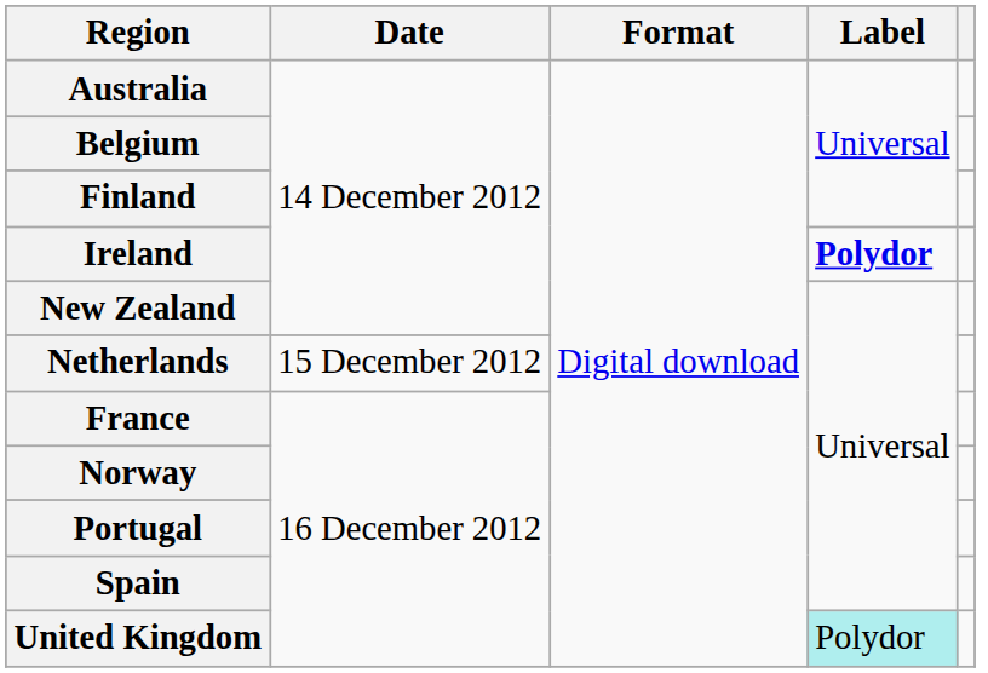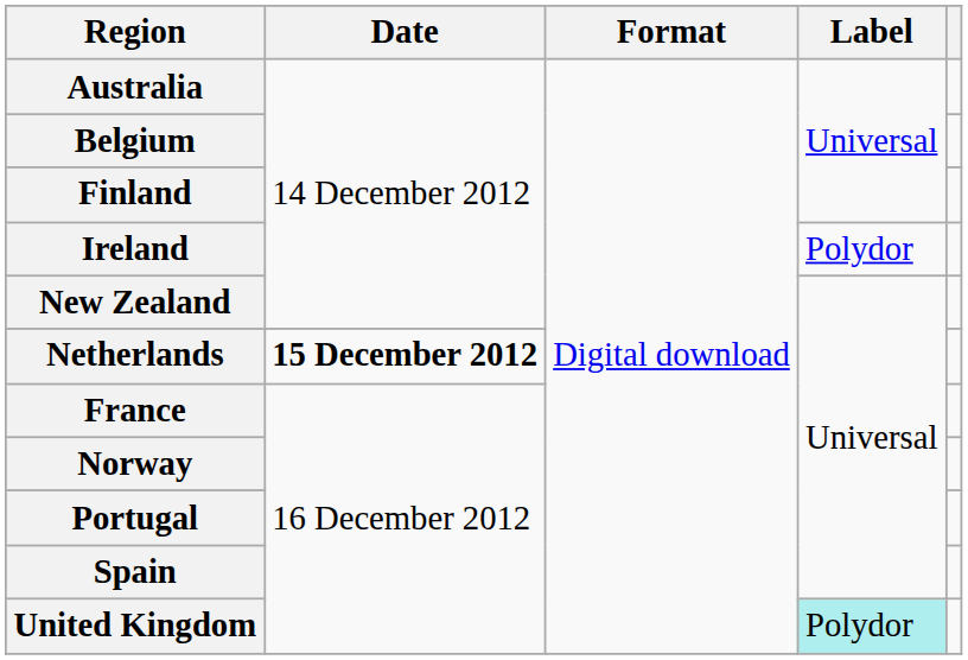Ireland | Label: bold -> normal
Netherlands | Date: normal -> bold
